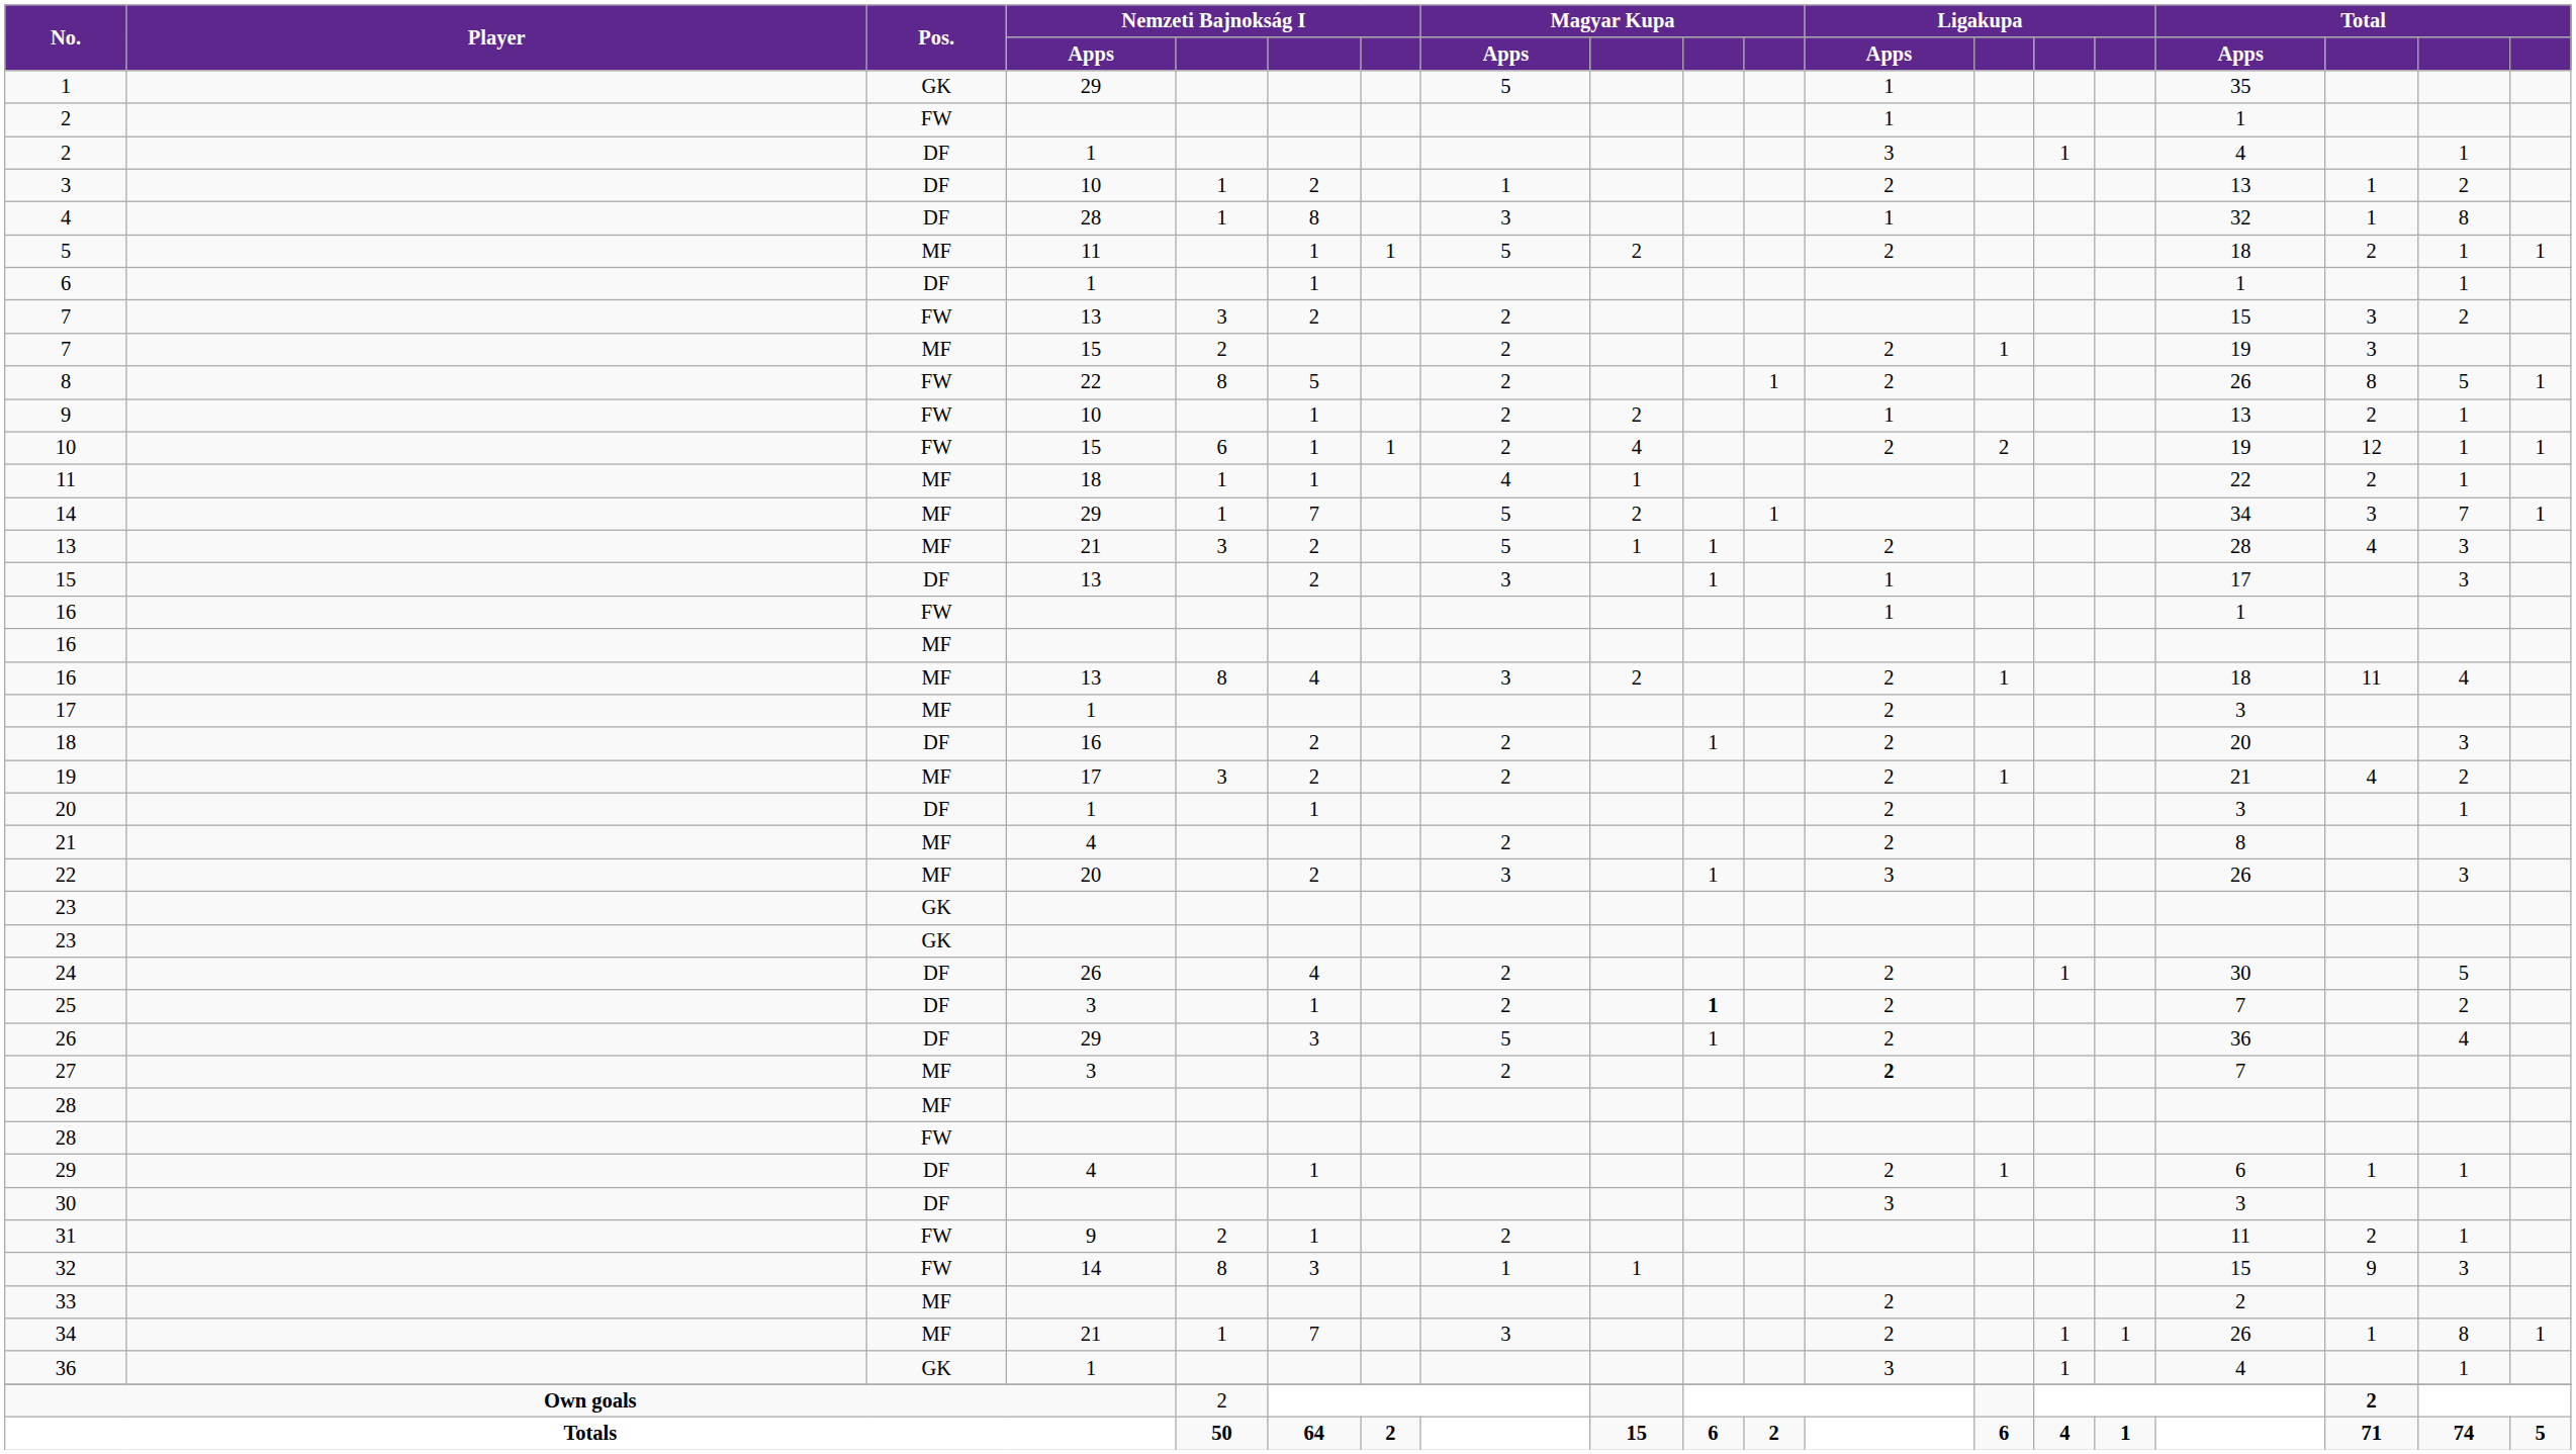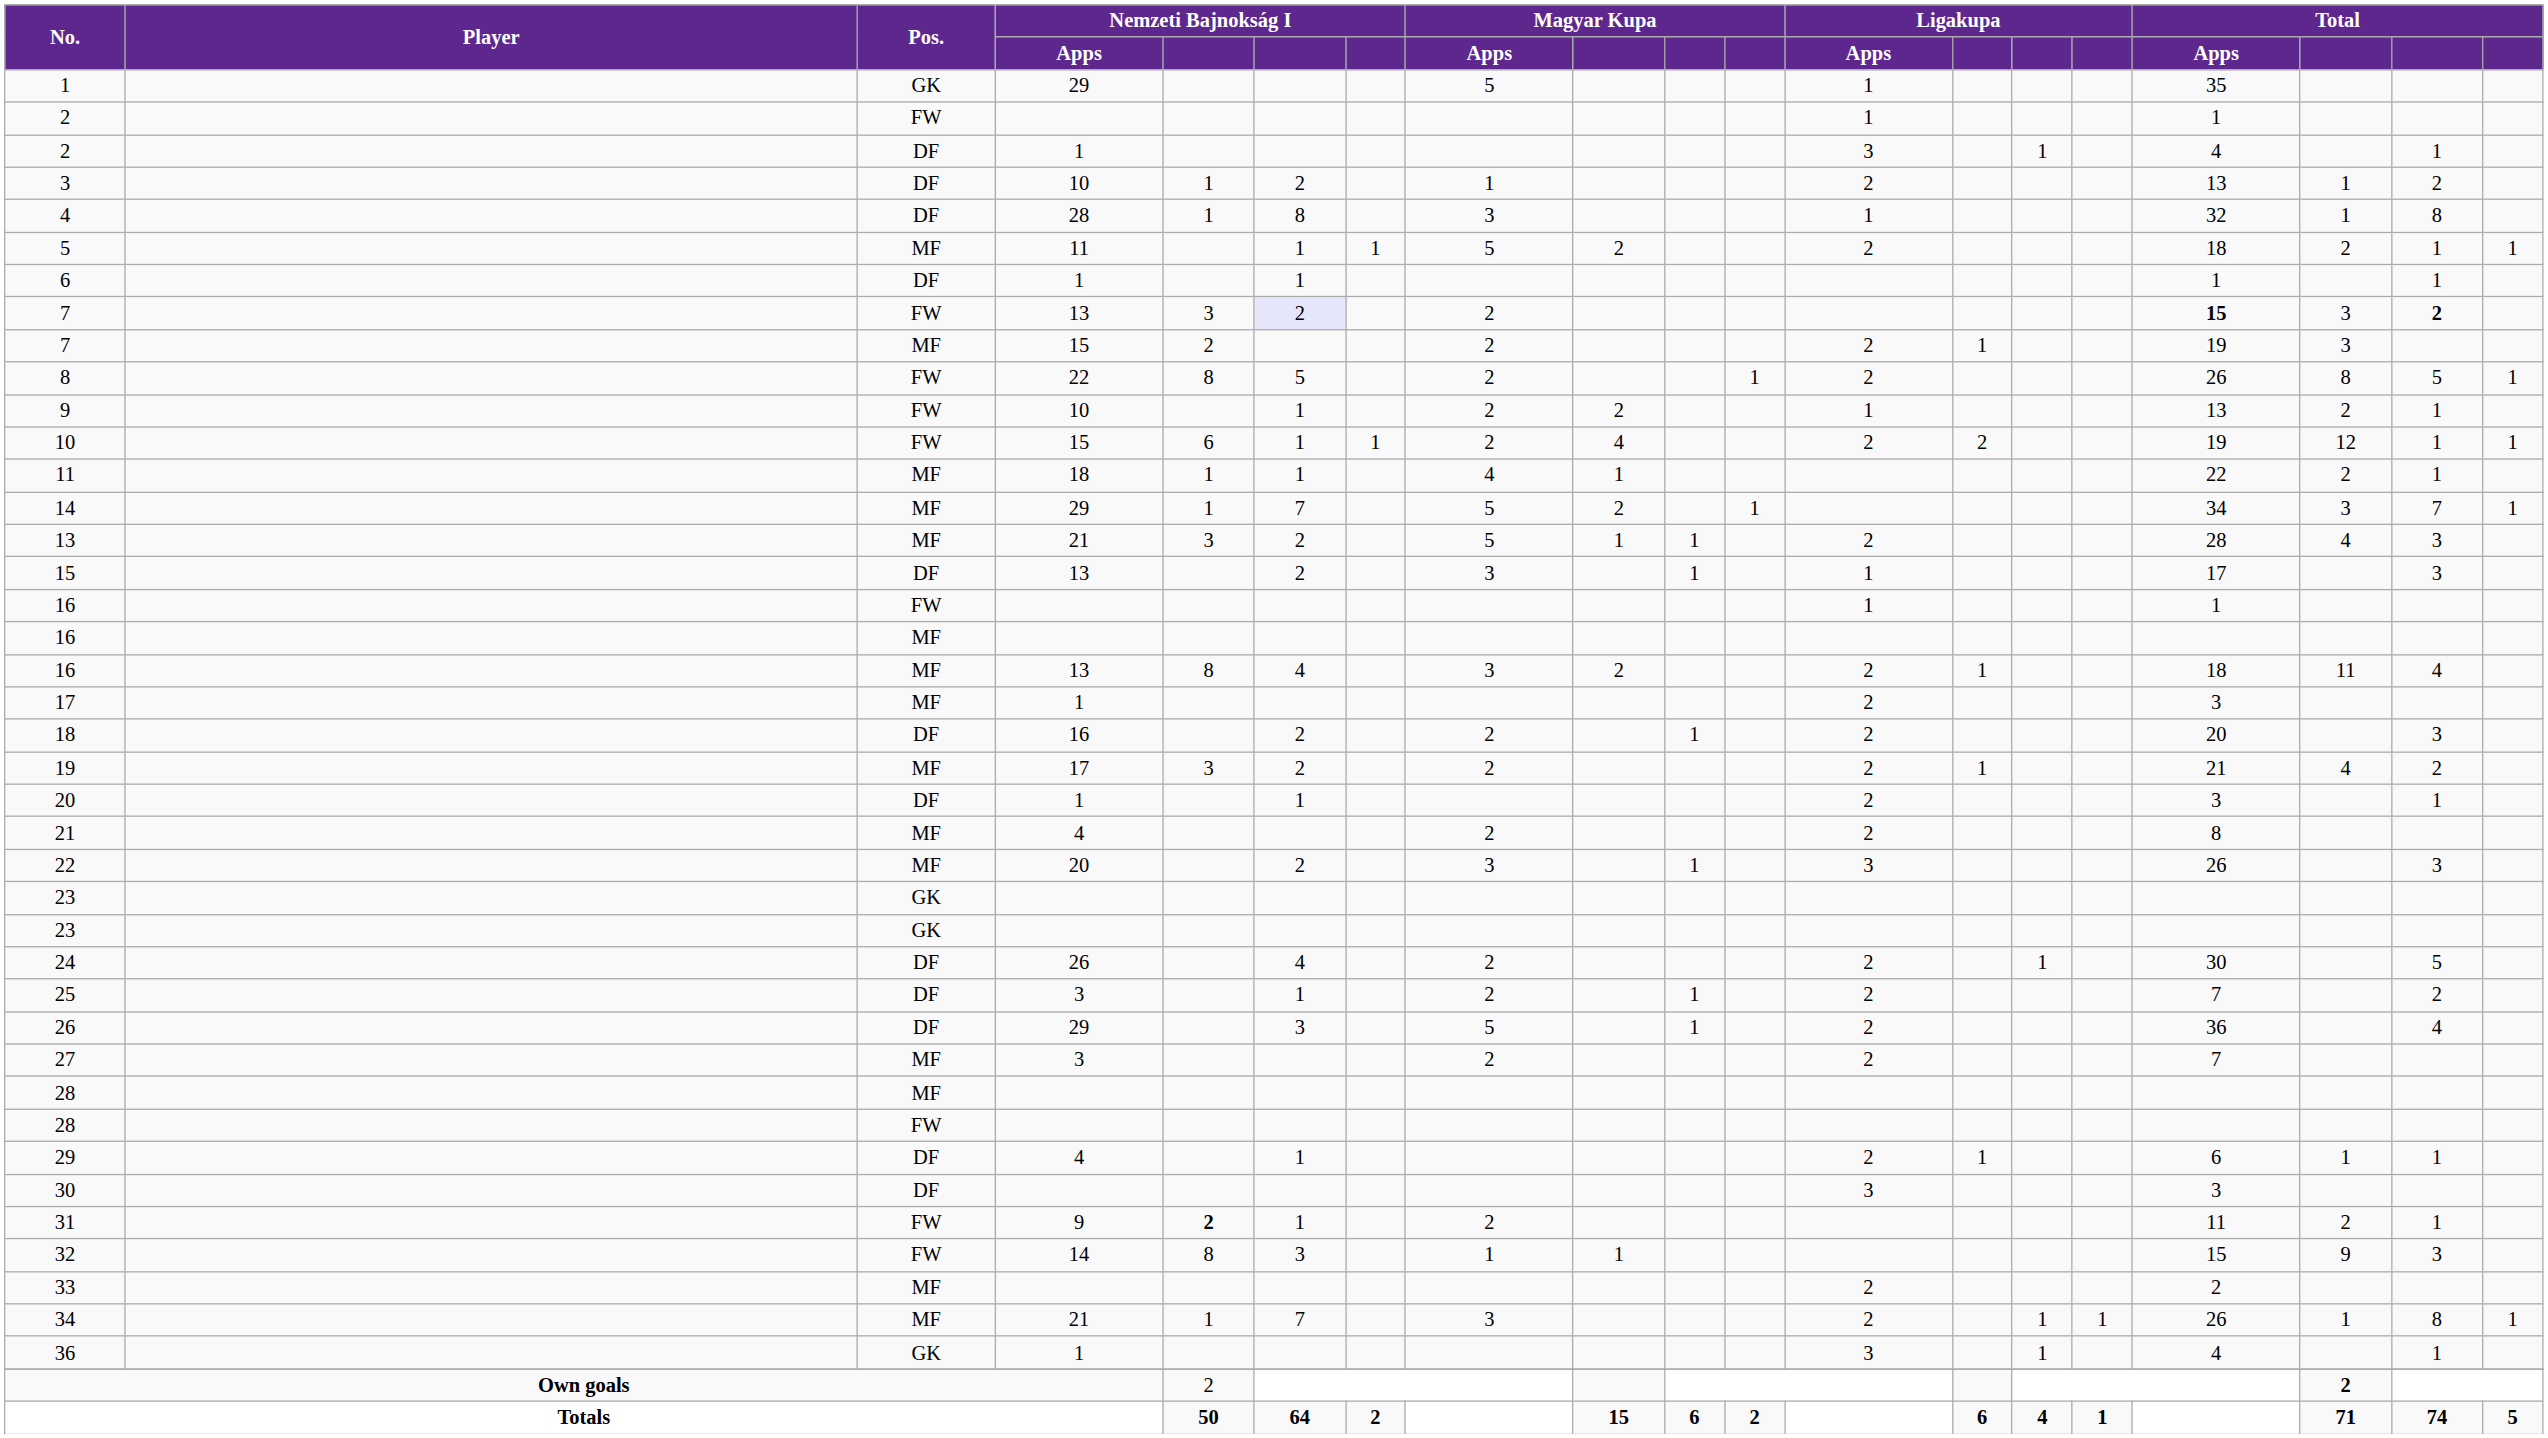7 / FW | column 6: no background -> lavender background
7 / FW | Total / Apps: normal -> bold
7 / FW | column 18: normal -> bold
25 | column 10: bold -> normal
27 | Ligakupa / Apps: bold -> normal
31 | column 5: normal -> bold
